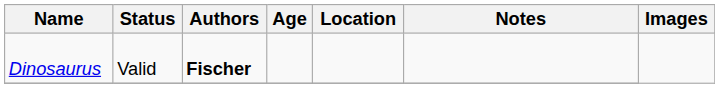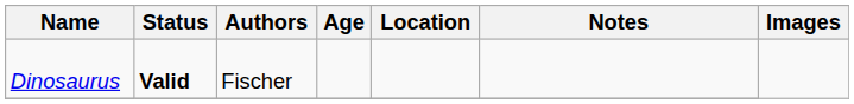Dinosaurus | Status: normal -> bold
Dinosaurus | Authors: bold -> normal
